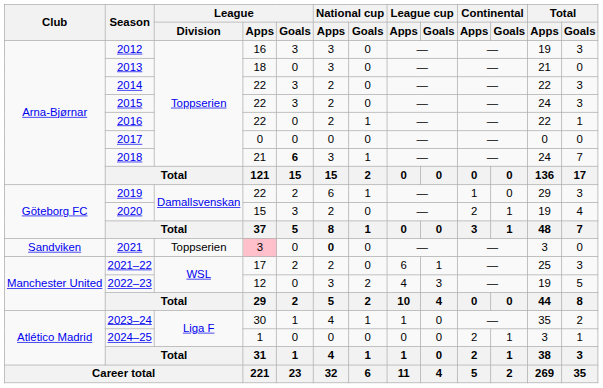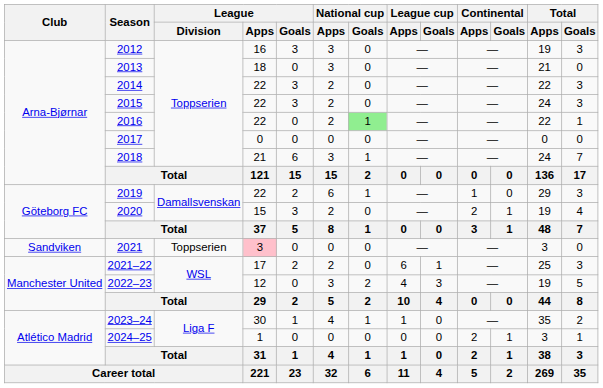2016 | National cup / Goals: no background -> lightgreen background
2018 | League / Goals: bold -> normal
2021 | National cup / Apps: bold -> normal
